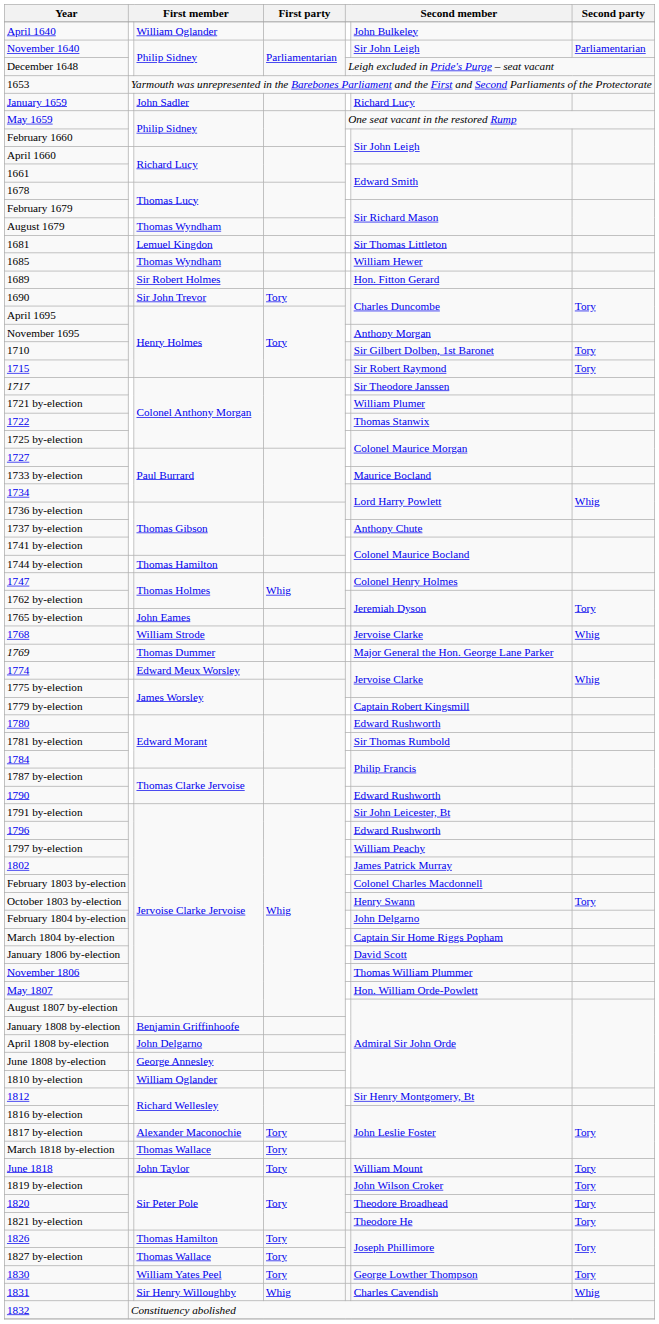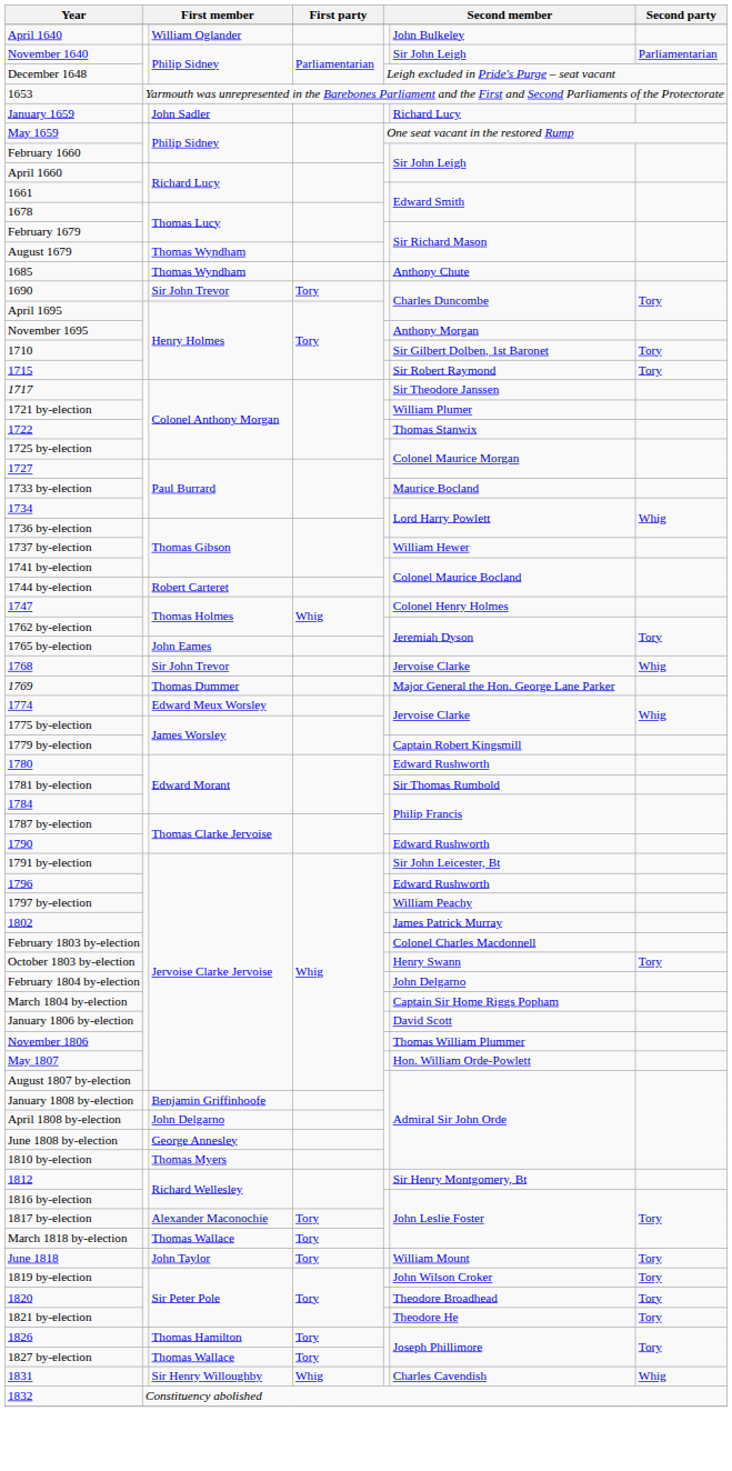- row: 1681 | Lemuel Kingdon | Sir Thomas Littleton
1685 | column 6: William Hewer -> Anthony Chute
- row: 1689 | Sir Robert Holmes | Hon. Fitton Gerard
1737 by-election | column 6: Anthony Chute -> William Hewer
1744 by-election | column 3: Thomas Hamilton -> Robert Carteret
1768 | column 3: William Strode -> Sir John Trevor
1810 by-election | column 3: William Oglander -> Thomas Myers
- row: 1830 | William Yates Peel | Tory | George Lowther Thompson | Tory
